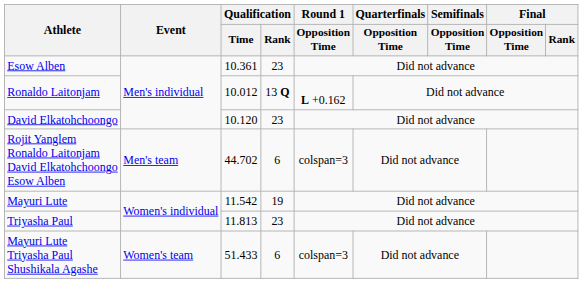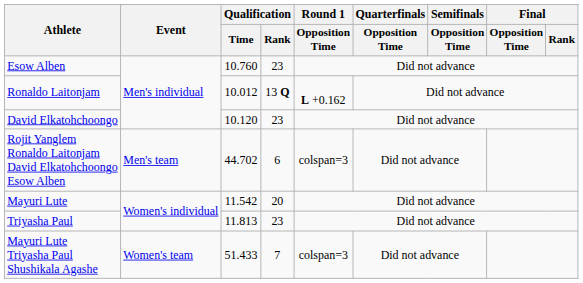Esow Alben | Qualification / Time: 10.361 -> 10.760
Mayuri Lute | Qualification / Rank: 19 -> 20
Mayuri Lute Triyasha Paul Shushikala Agashe | Qualification / Rank: 6 -> 7
